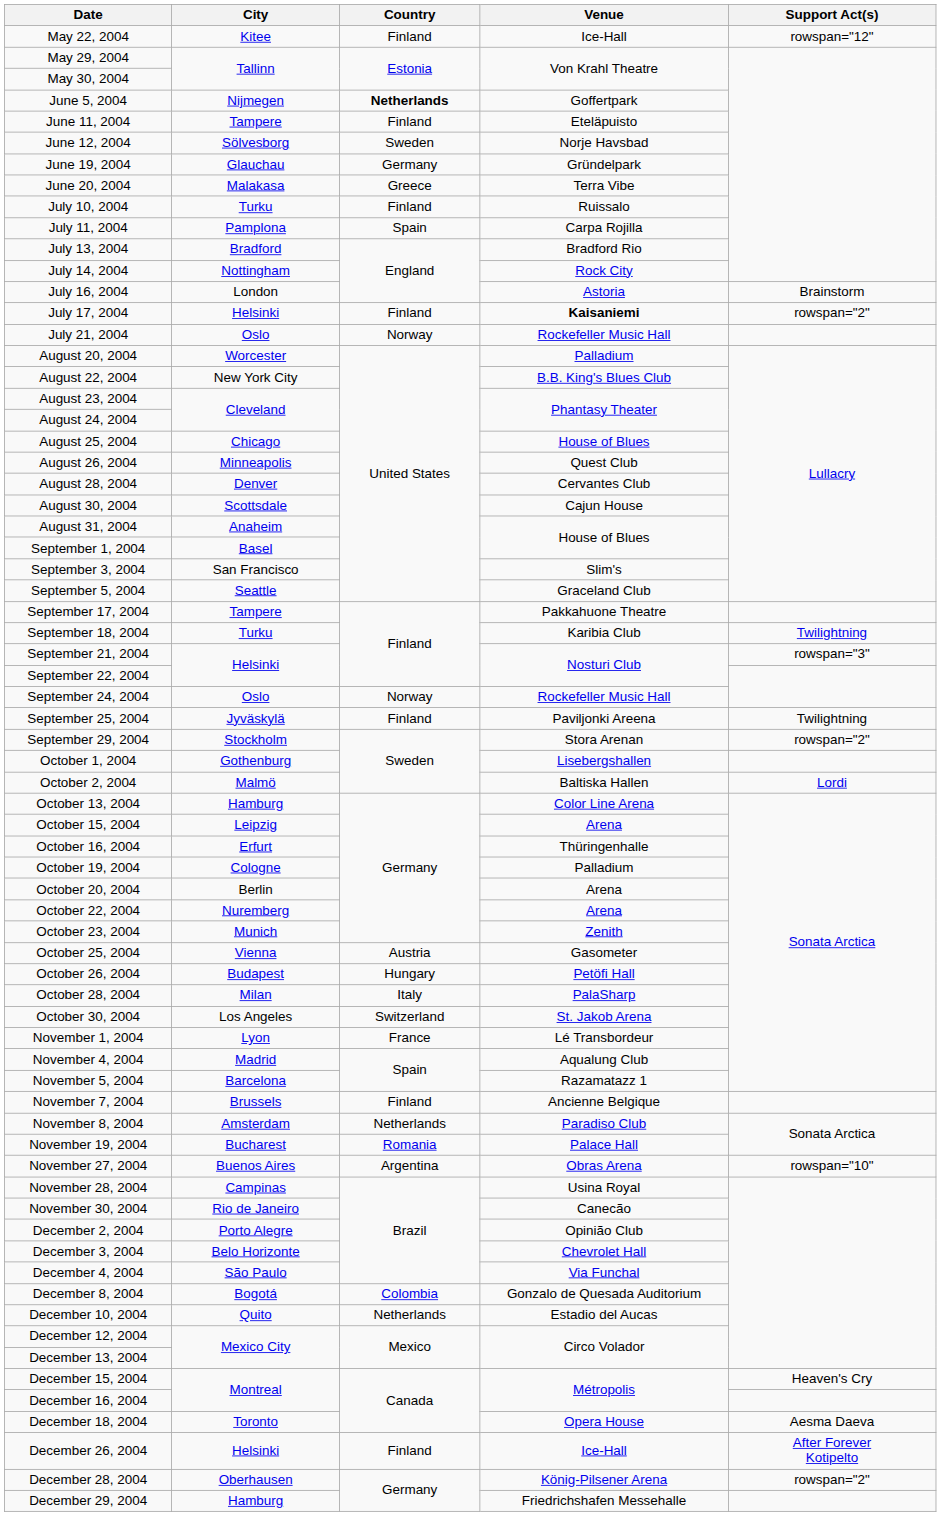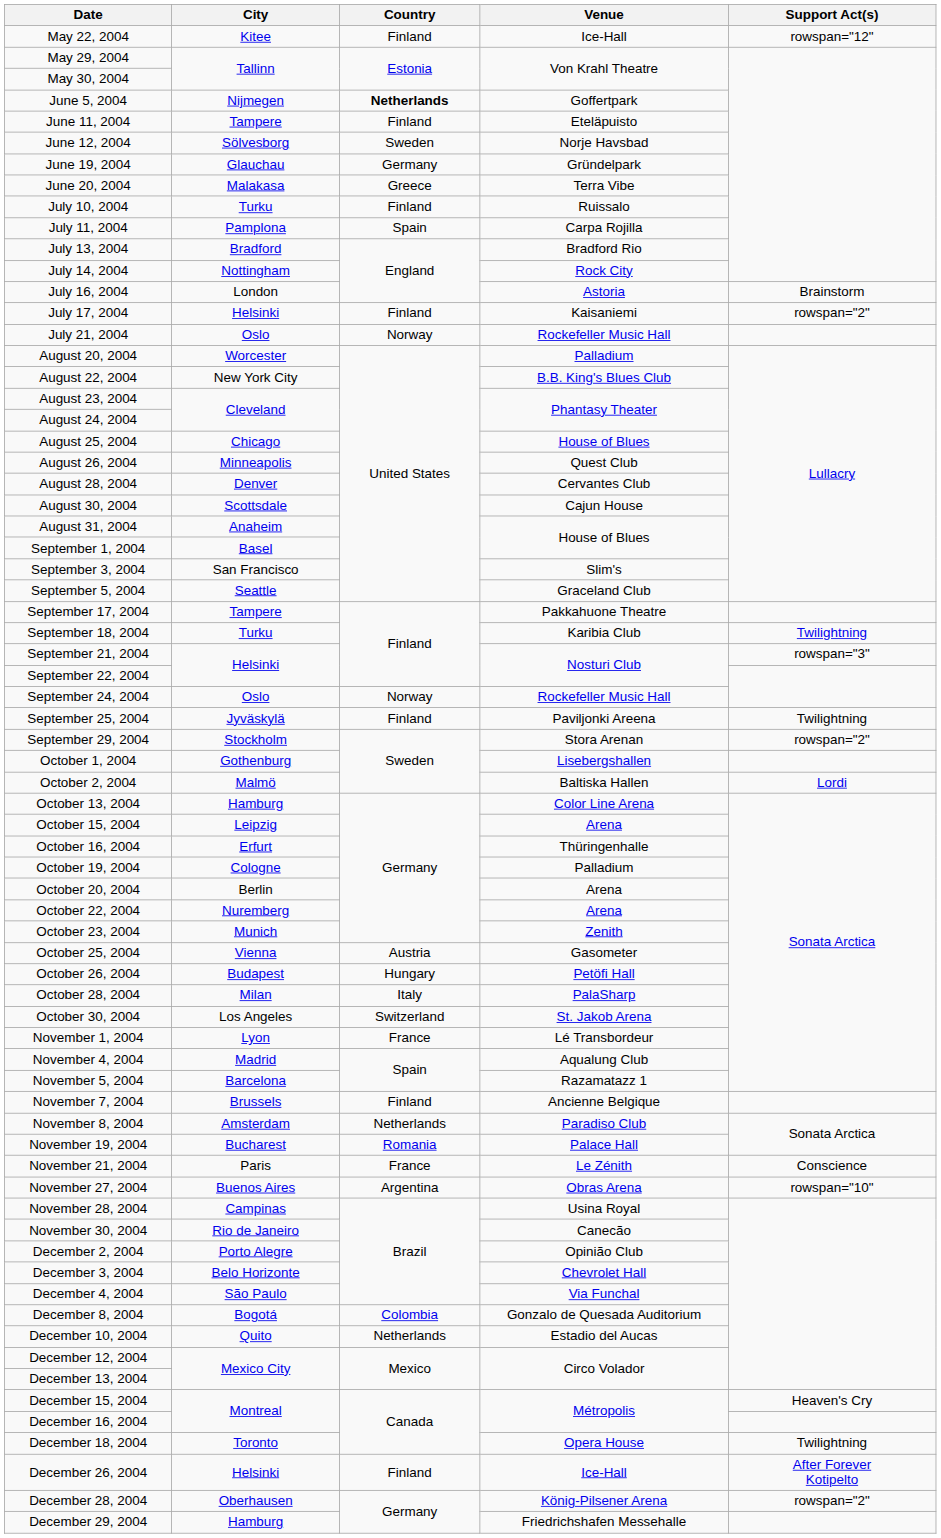July 17, 2004 | Venue: bold -> normal
+ row: November 21, 2004 | Paris | France | Le Zénith | Conscience
December 18, 2004 | Support Act(s): Aesma Daeva -> Twilightning
